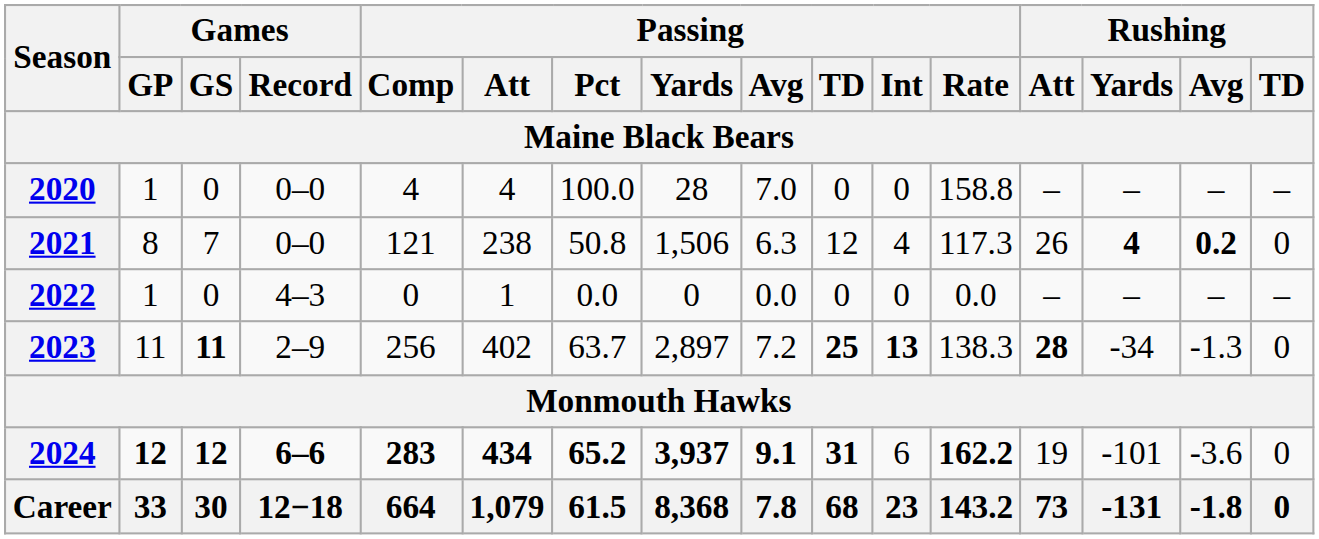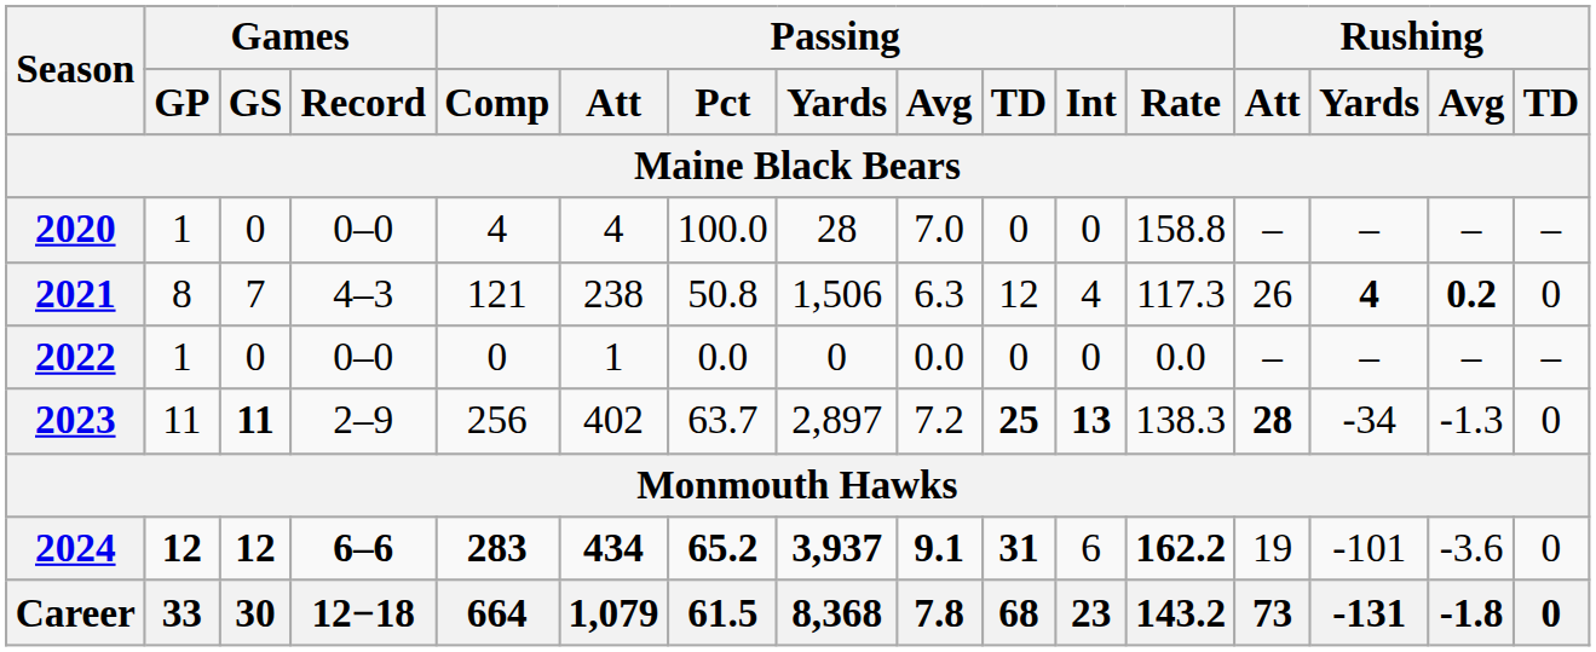2021 | Games / Record: 0–0 -> 4–3
2022 | Games / Record: 4–3 -> 0–0
